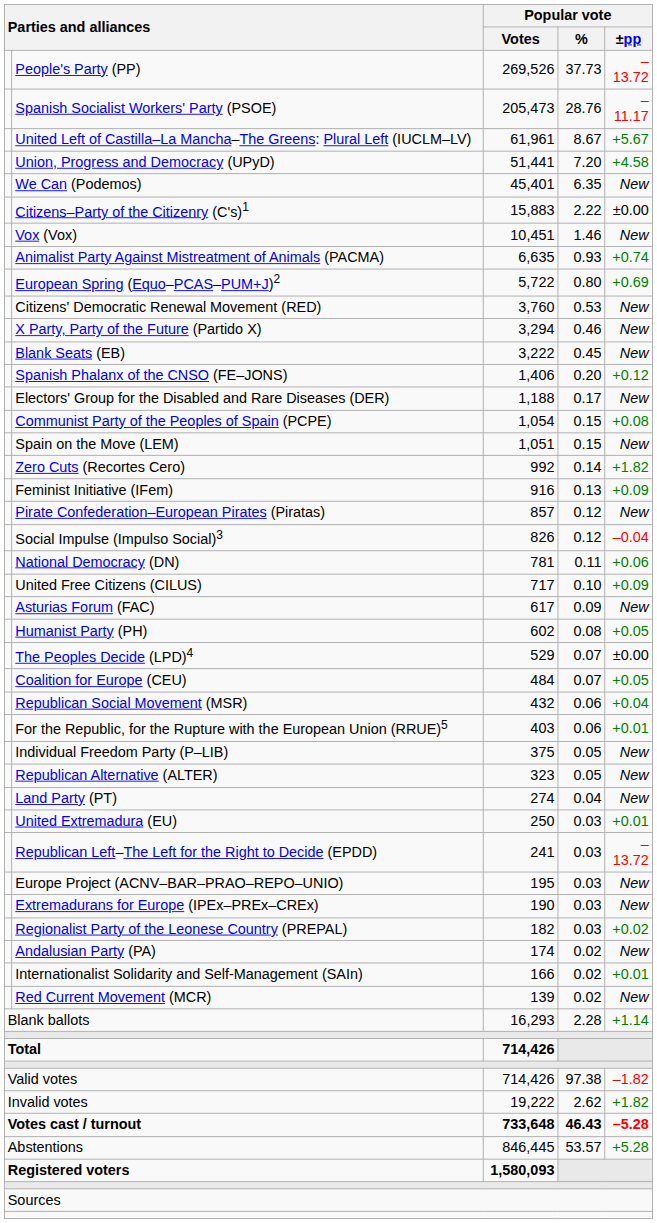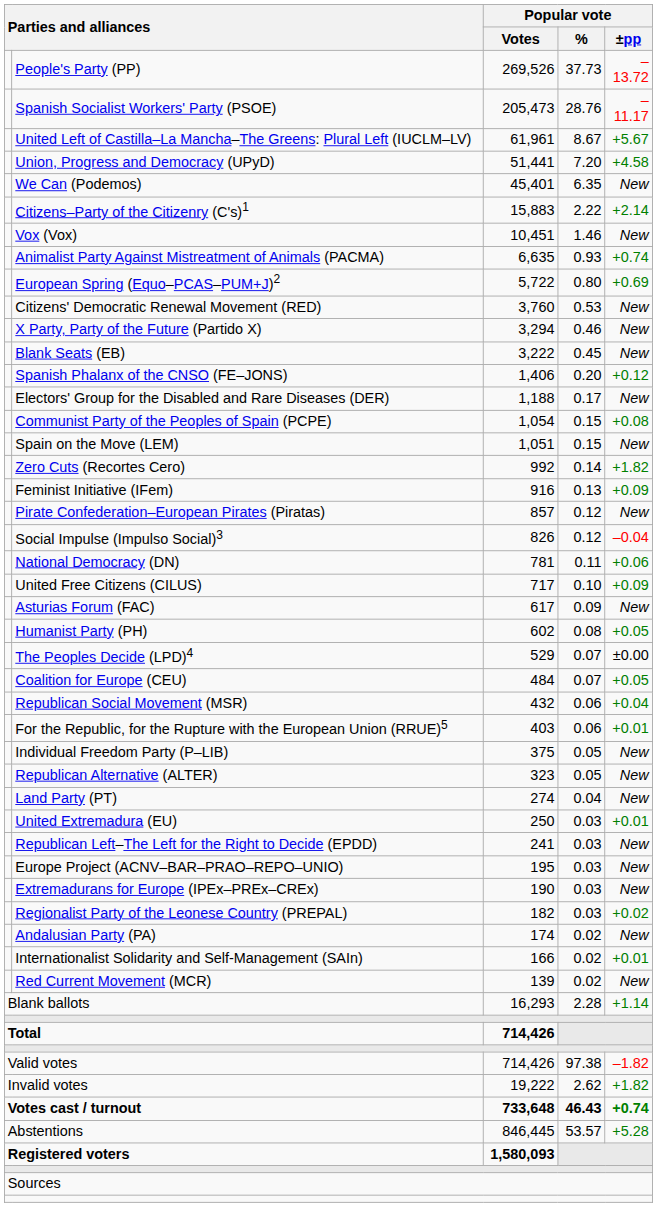Citizens–Party of the Citizenry (C's)1 | Popular vote / ±pp: ±0.00 -> +2.14
Republican Left–The Left for the Right to Decide (EPDD) | Popular vote / ±pp: –13.72 -> New
Votes cast / turnout | Popular vote / ±pp: –5.28 -> +0.74
